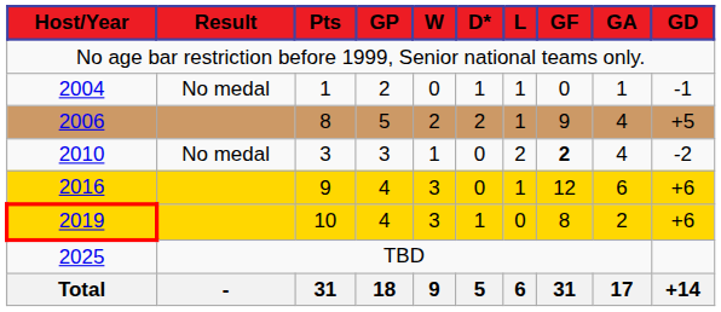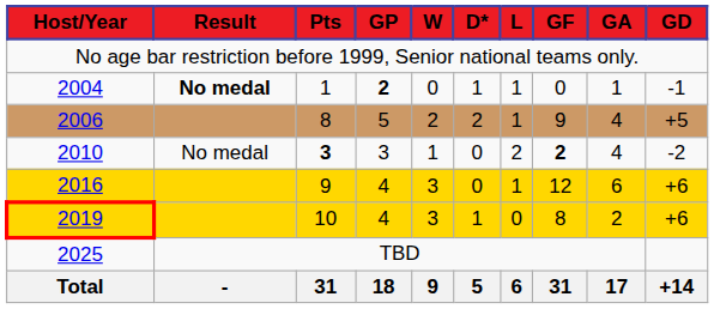2004 | Result: normal -> bold
2004 | GP: normal -> bold
2010 | Pts: normal -> bold
